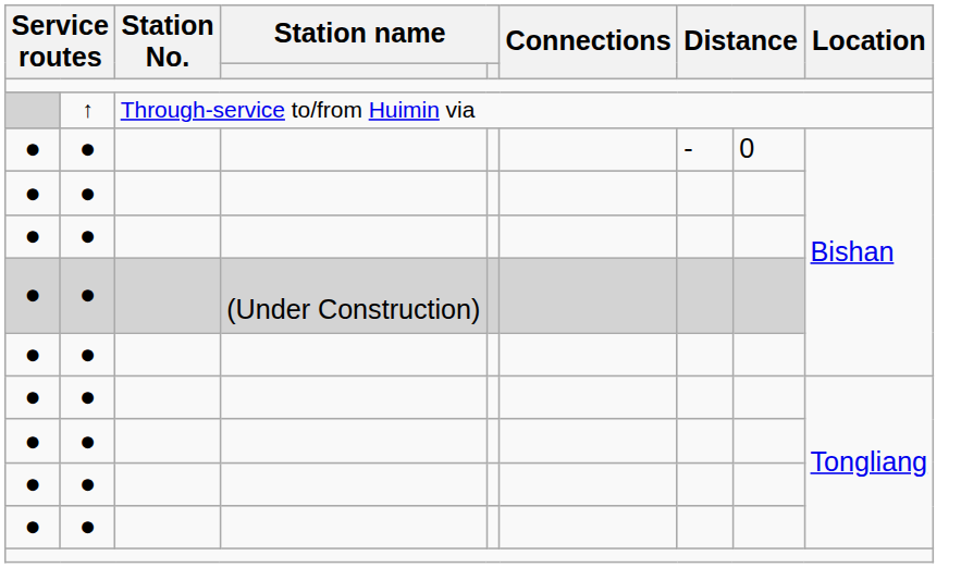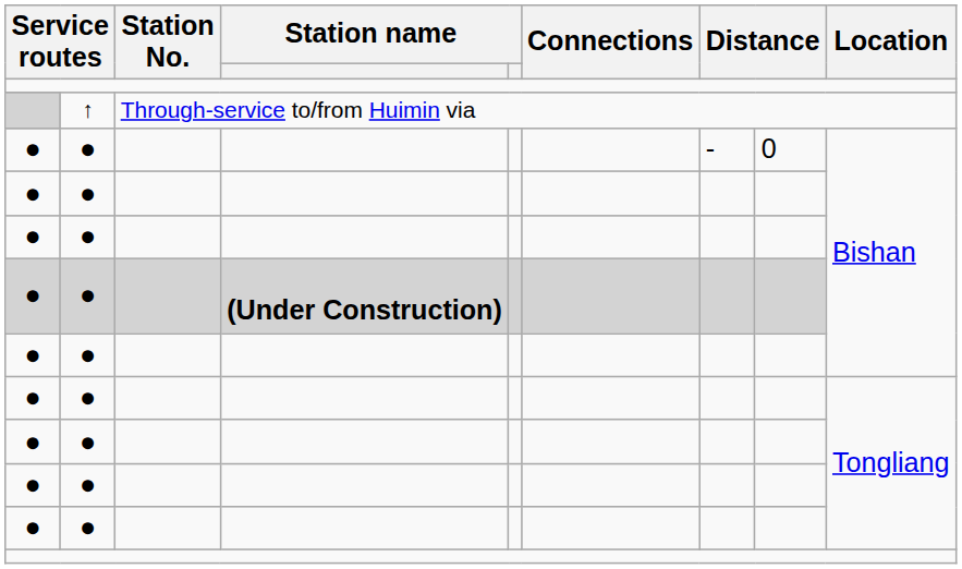● / (Under Construction) | column 4: normal -> bold
